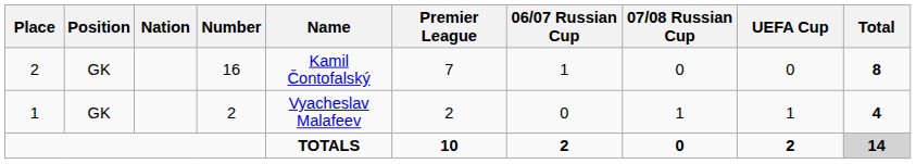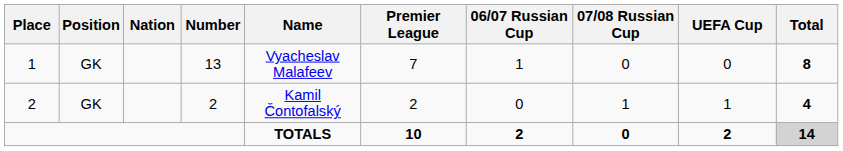row 2 | Place: 2 -> 1
row 2 | Number: 16 -> 13
row 2 | Name: Kamil Čontofalský -> Vyacheslav Malafeev
row 3 | Place: 1 -> 2
row 3 | Name: Vyacheslav Malafeev -> Kamil Čontofalský
